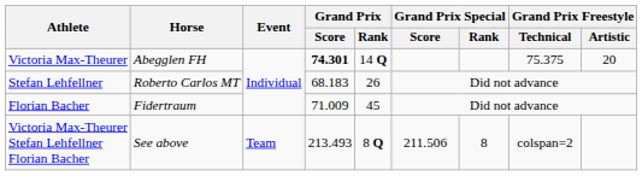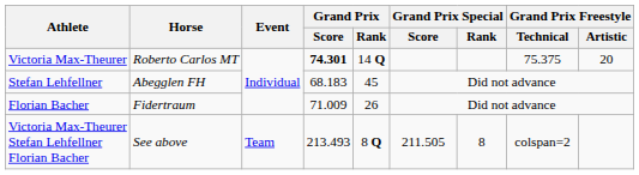Victoria Max-Theurer | Horse: Abegglen FH -> Roberto Carlos MT
Stefan Lehfellner | Horse: Roberto Carlos MT -> Abegglen FH
Stefan Lehfellner | Grand Prix / Rank: 26 -> 45
Florian Bacher | Grand Prix / Rank: 45 -> 26
Victoria Max-Theurer Stefan Lehfellner Florian Bacher | Grand Prix Special / Score: 211.506 -> 211.505
